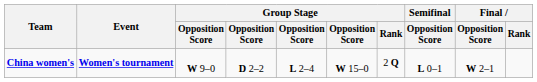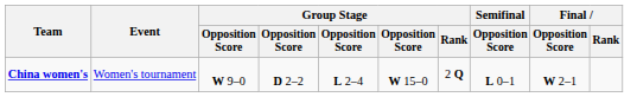China women's | Event: bold -> normal
